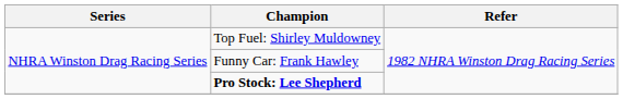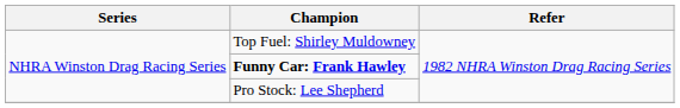Funny Car: Frank Hawley | Champion: normal -> bold
Pro Stock: Lee Shepherd | Champion: bold -> normal
